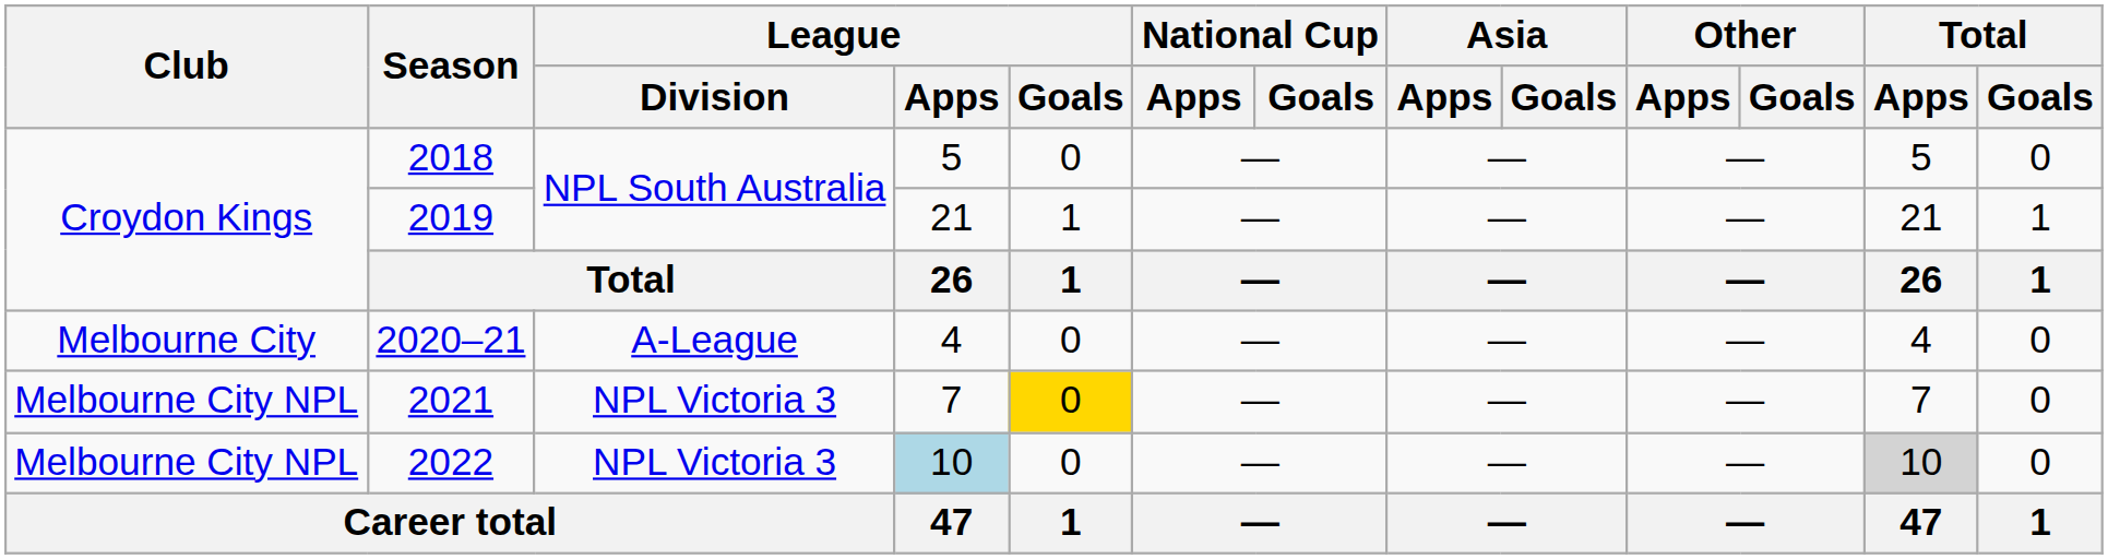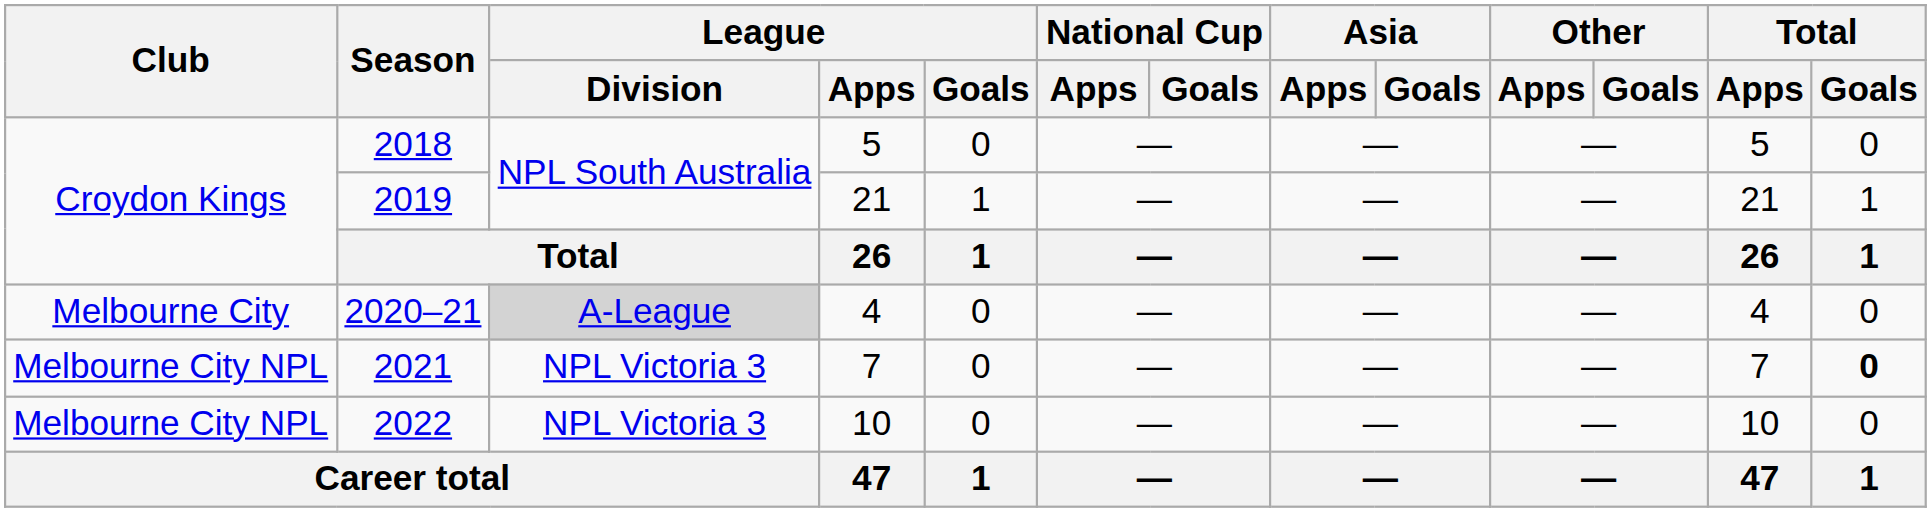2020–21 | League / Division: no background -> lightgrey background
2021 | League / Goals: gold background -> no background
2021 | Total / Goals: normal -> bold
2022 | League / Apps: lightblue background -> no background
2022 | Total / Apps: lightgrey background -> no background
